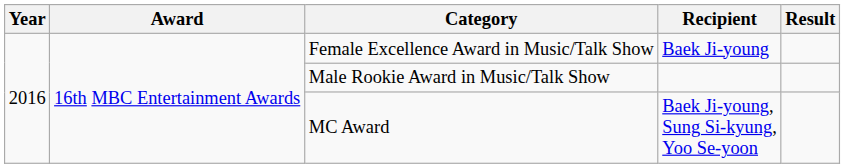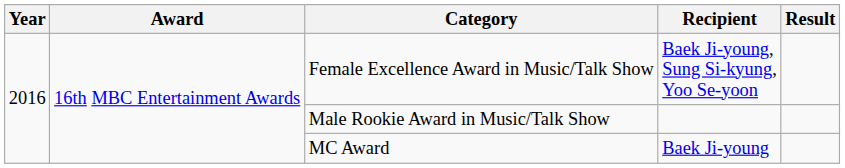Female Excellence Award in Music/Talk Show | Recipient: Baek Ji-young -> Baek Ji-young, Sung Si-kyung, Yoo Se-yoon
MC Award | Recipient: Baek Ji-young, Sung Si-kyung, Yoo Se-yoon -> Baek Ji-young
